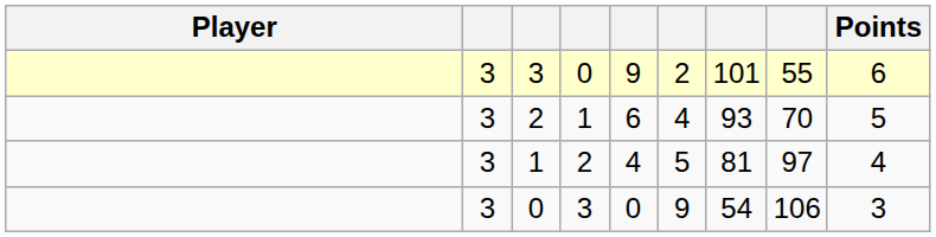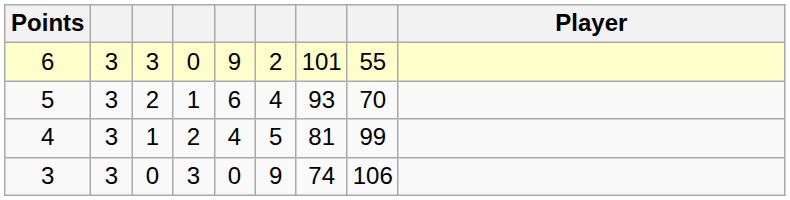columns swapped: Player <-> Points
row 4 | column 8: 97 -> 99
row 5 | column 7: 54 -> 74
